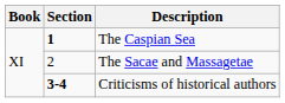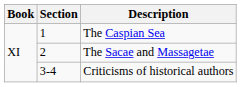The Caspian Sea | Section: bold -> normal
Criticisms of historical authors | Section: bold -> normal
